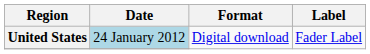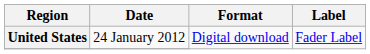United States | Date: lightblue background -> no background
